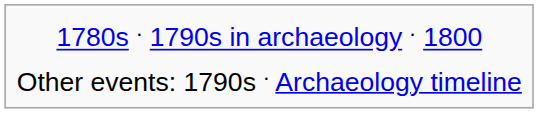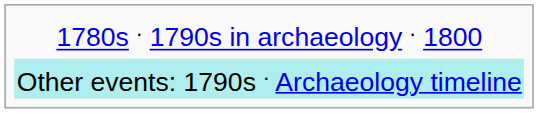row 2 | column 1: no background -> paleturquoise background
